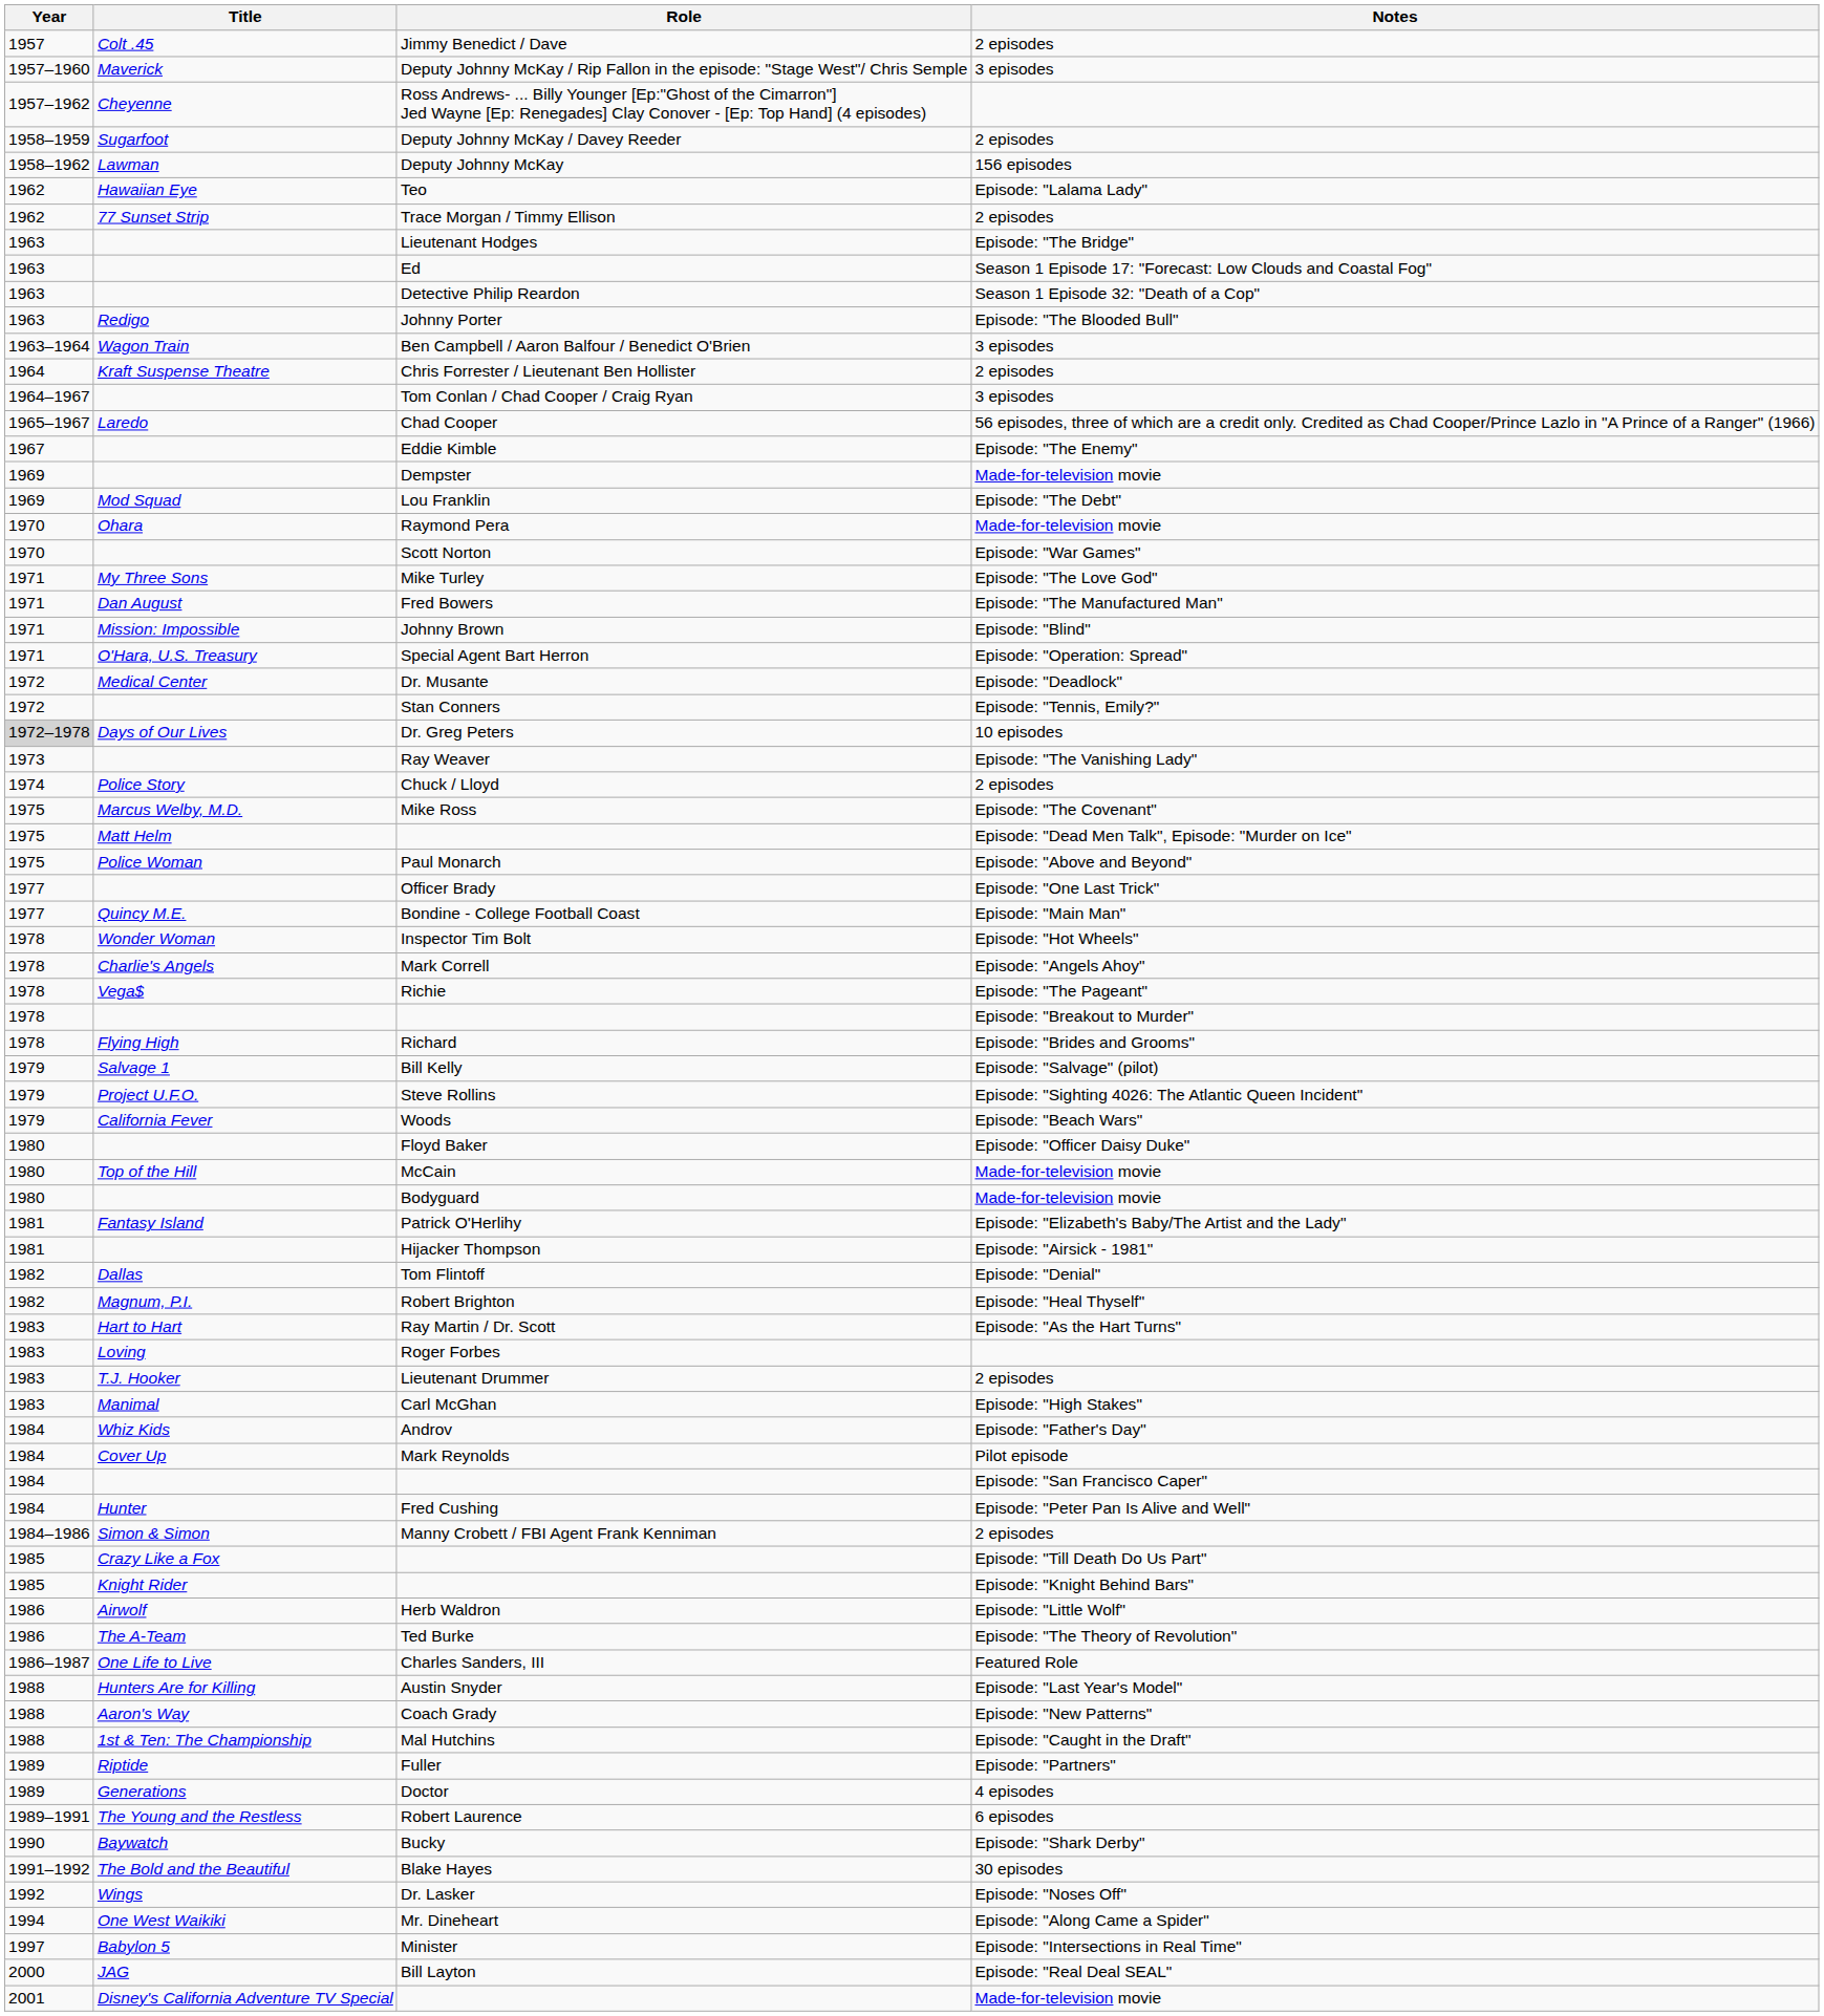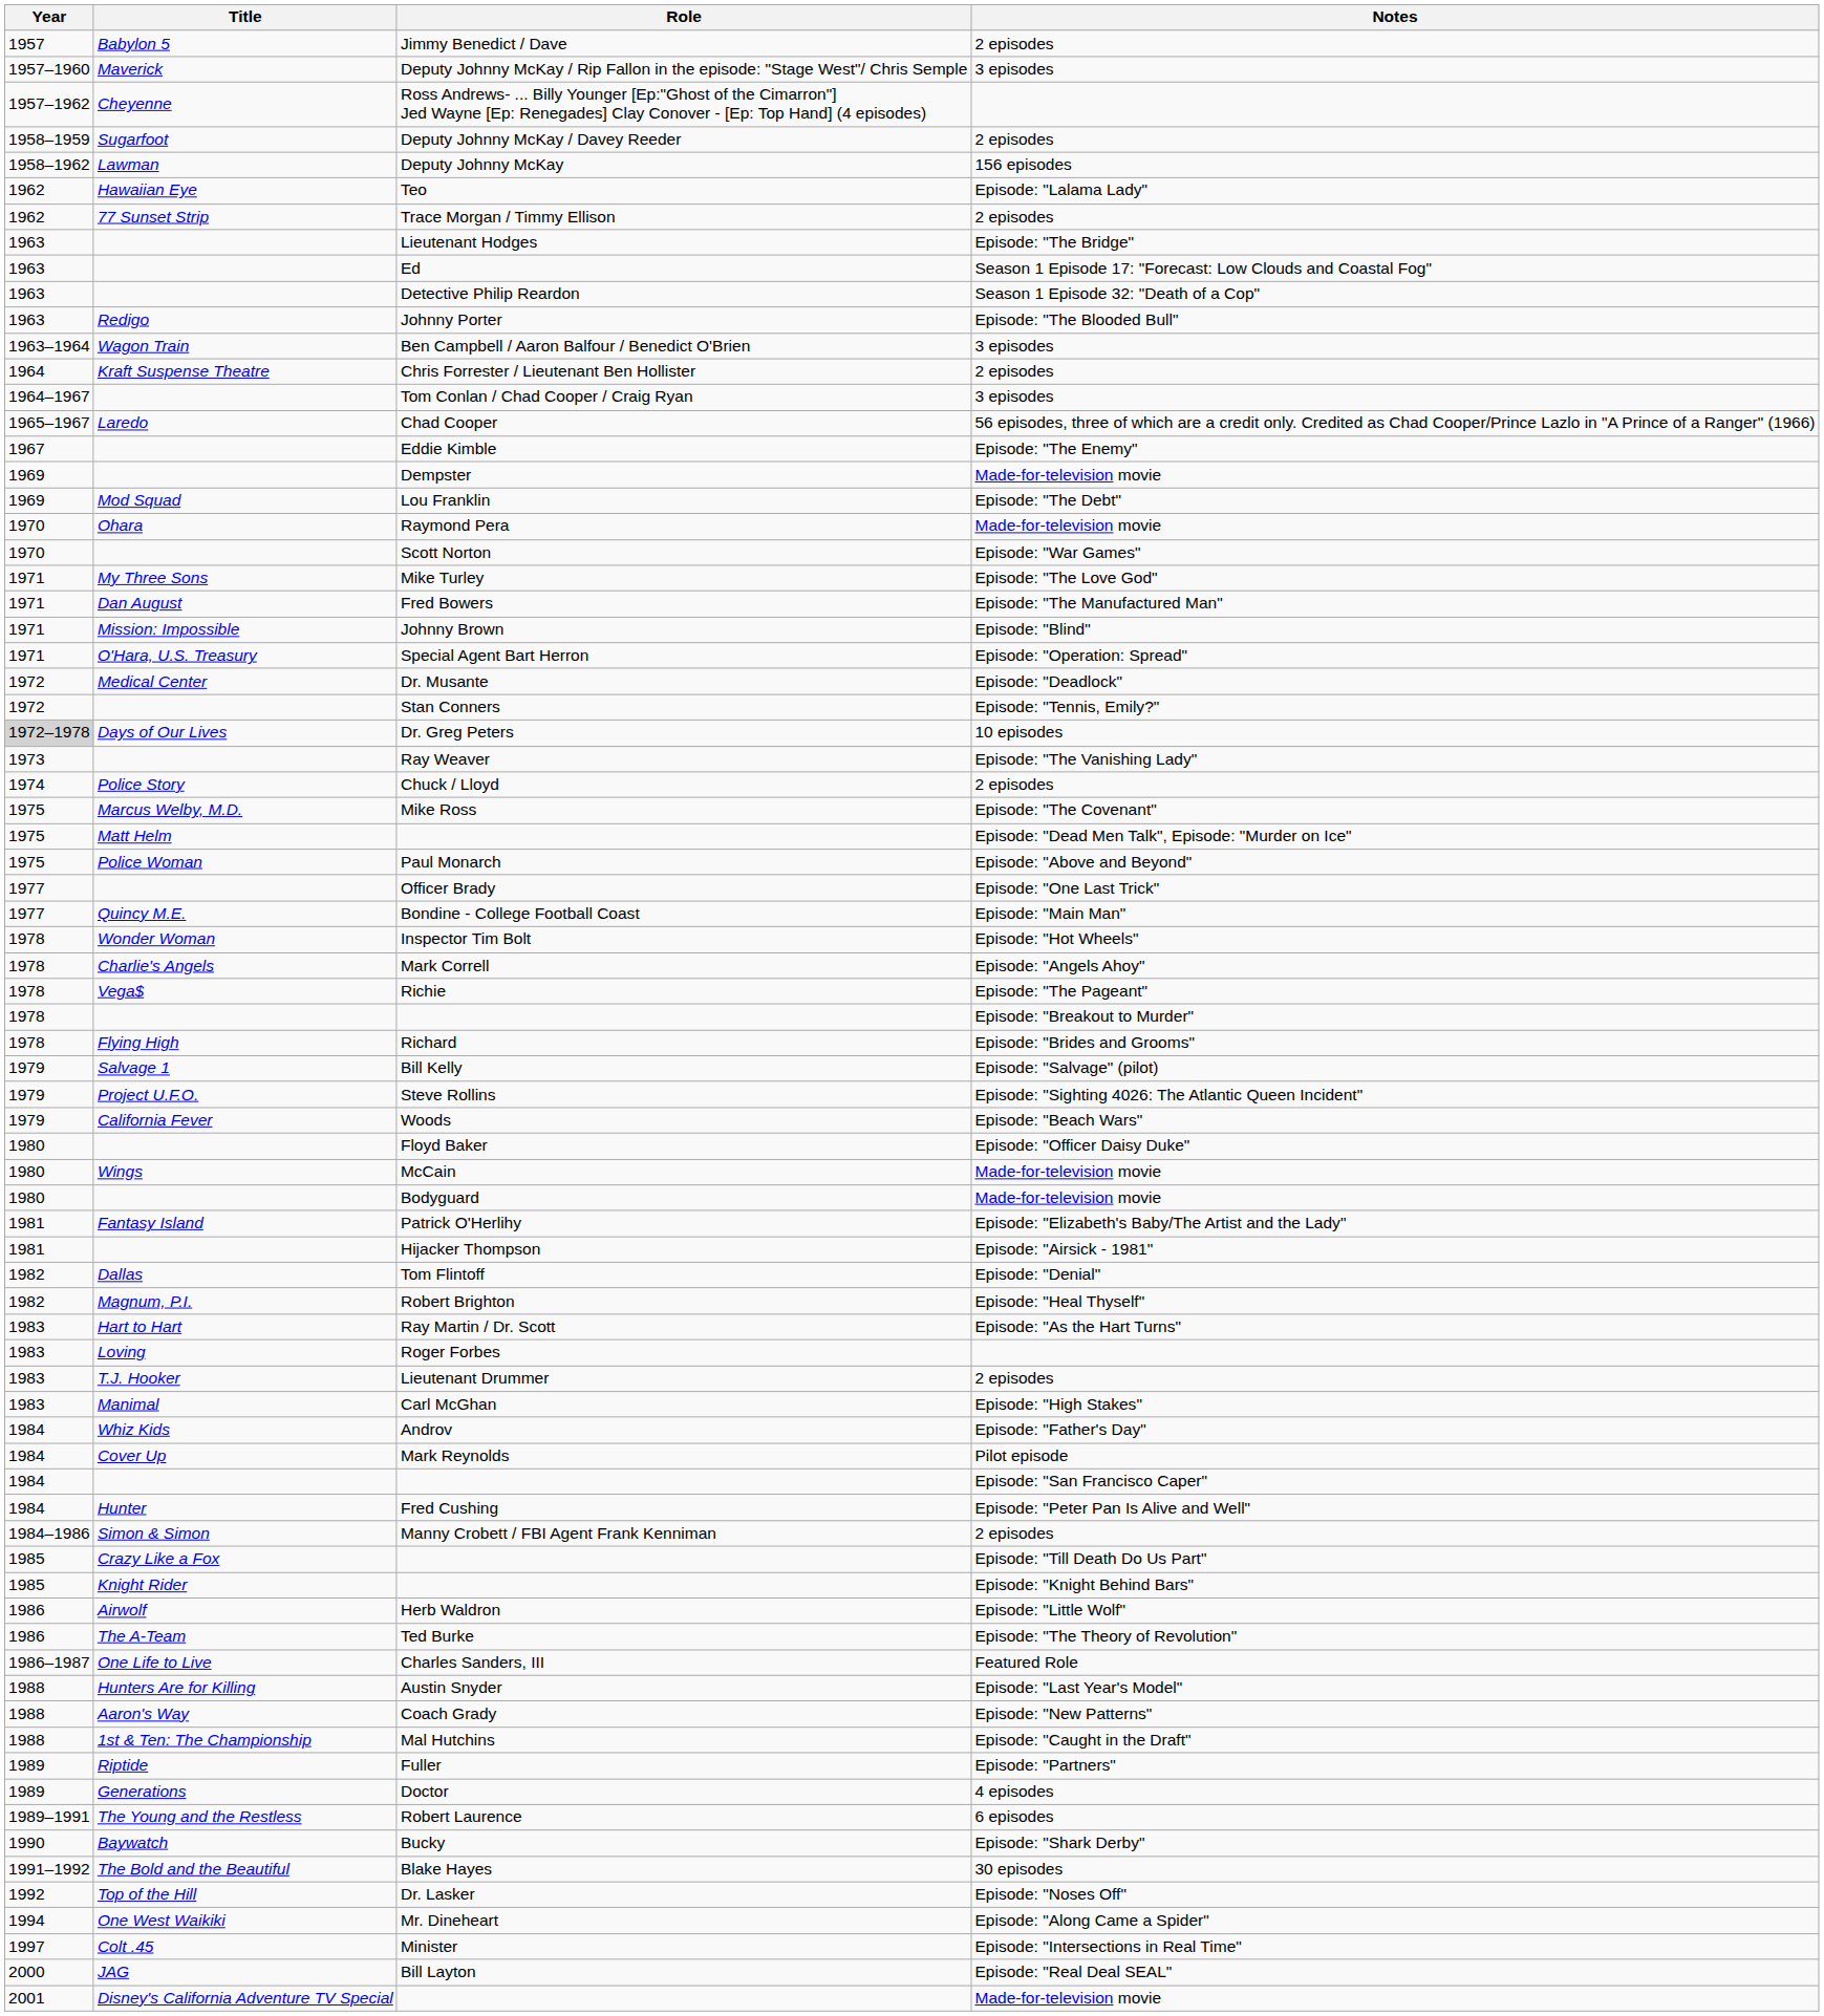Jimmy Benedict / Dave | Title: Colt .45 -> Babylon 5
McCain | Title: Top of the Hill -> Wings
Dr. Lasker | Title: Wings -> Top of the Hill
Minister | Title: Babylon 5 -> Colt .45
